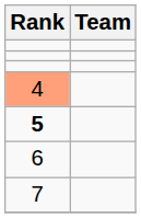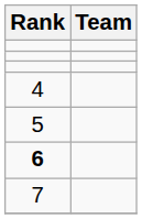row 5 | Rank: lightsalmon background -> no background
row 6 | Rank: bold -> normal
row 7 | Rank: normal -> bold
